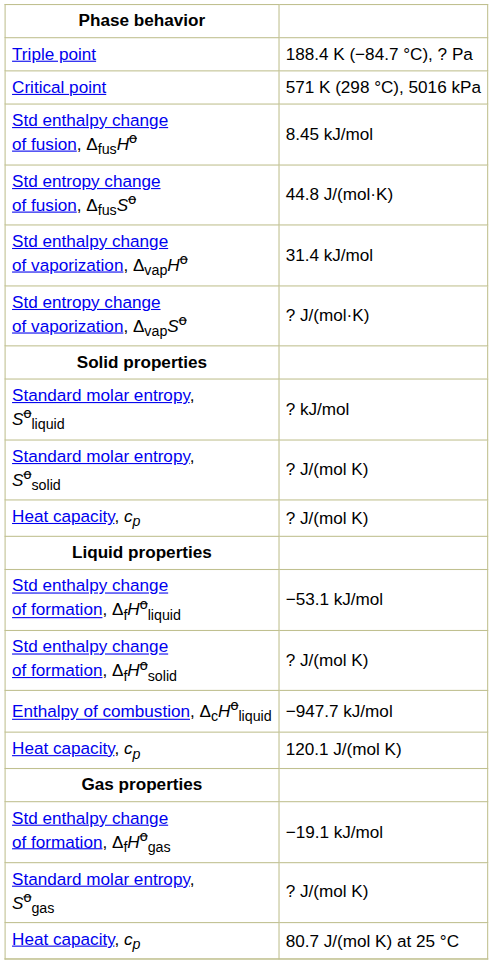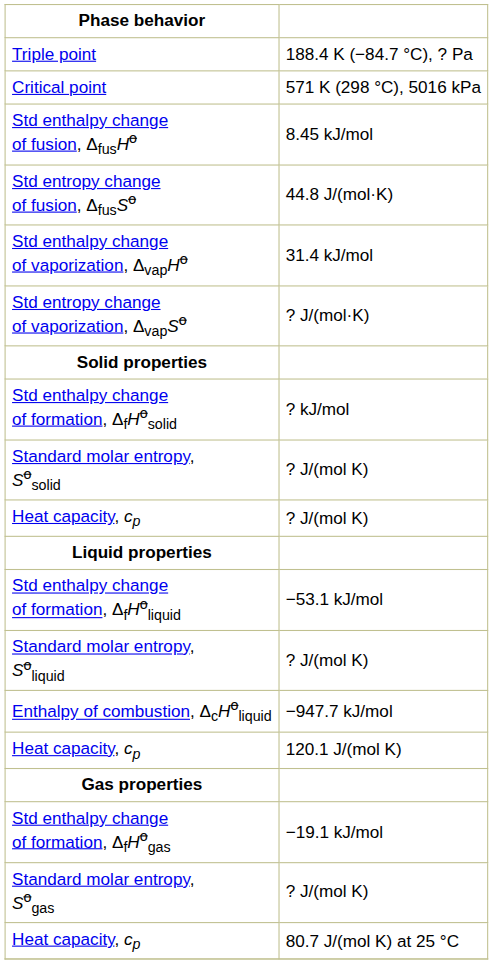row 9 | Phase behavior: Standard molar entropy, Soliquid -> Std enthalpy change of formation, ΔfHosolid
row 14 | Phase behavior: Std enthalpy change of formation, ΔfHosolid -> Standard molar entropy, Soliquid
